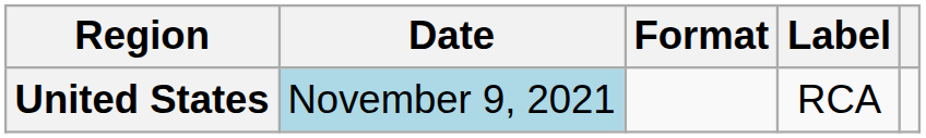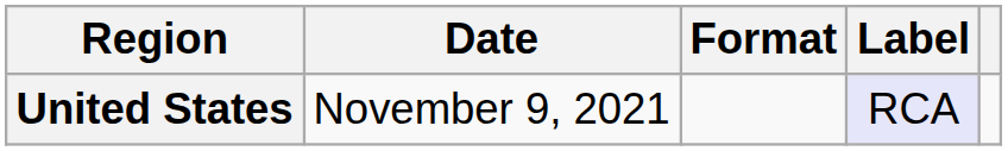United States | Date: lightblue background -> no background
United States | Label: no background -> lavender background
